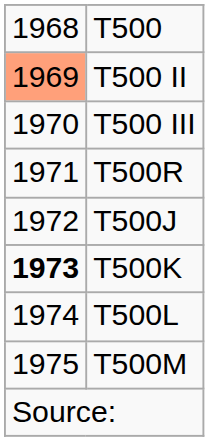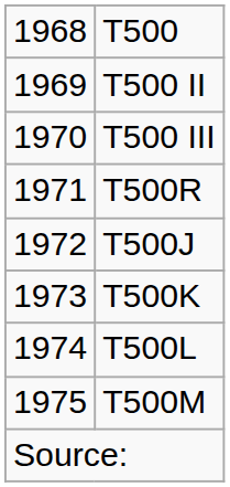T500 II | column 1: lightsalmon background -> no background
T500K | column 1: bold -> normal
